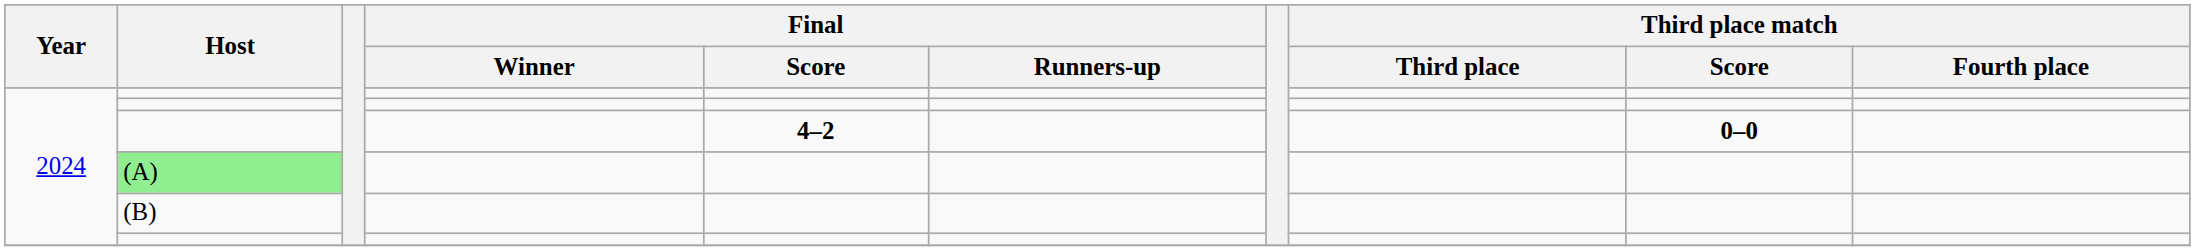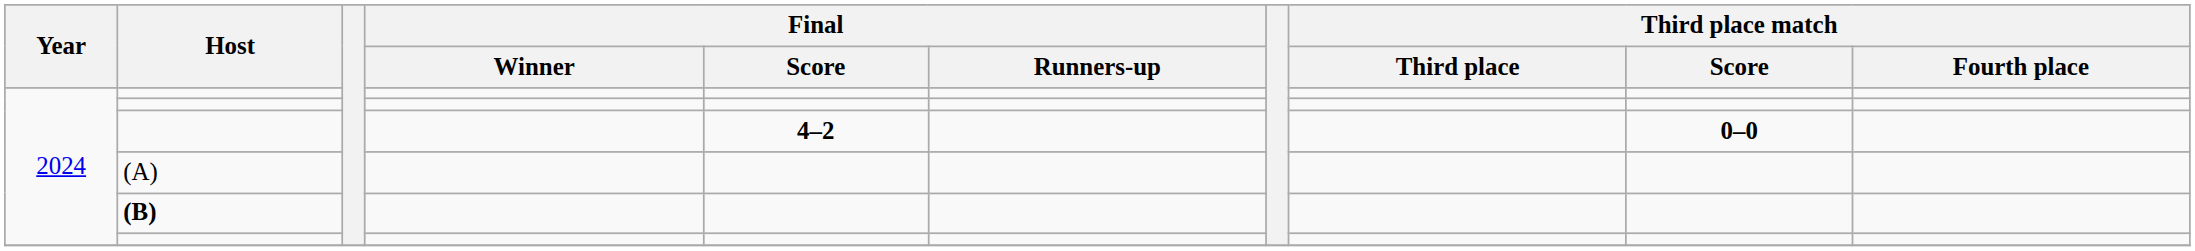(A) | Host: lightgreen background -> no background
(B) | Host: normal -> bold
